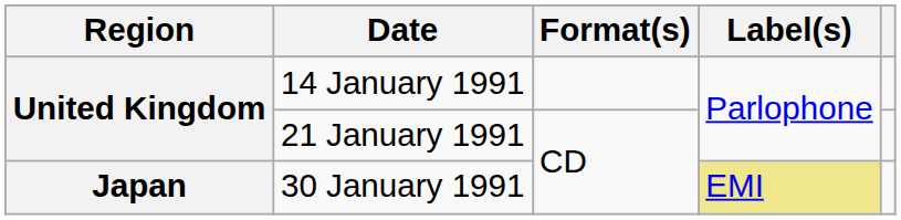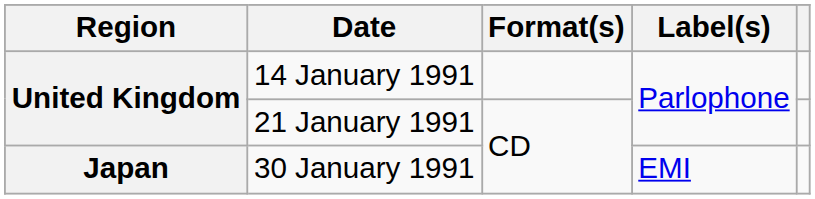30 January 1991 | Label(s): khaki background -> no background
